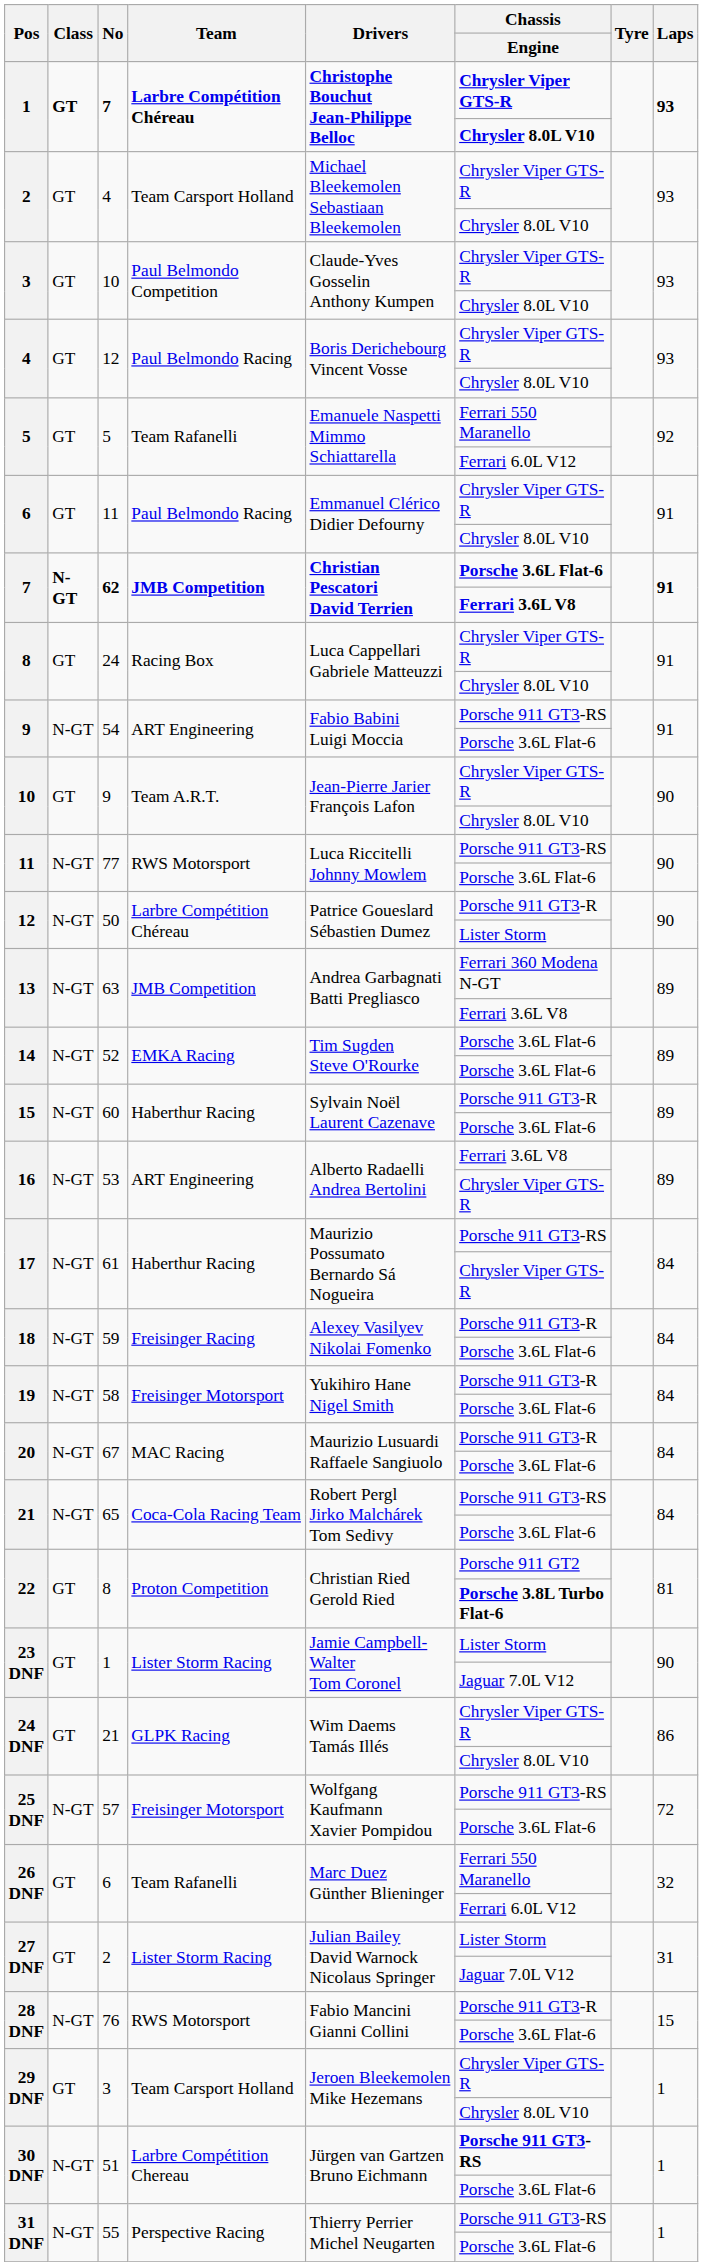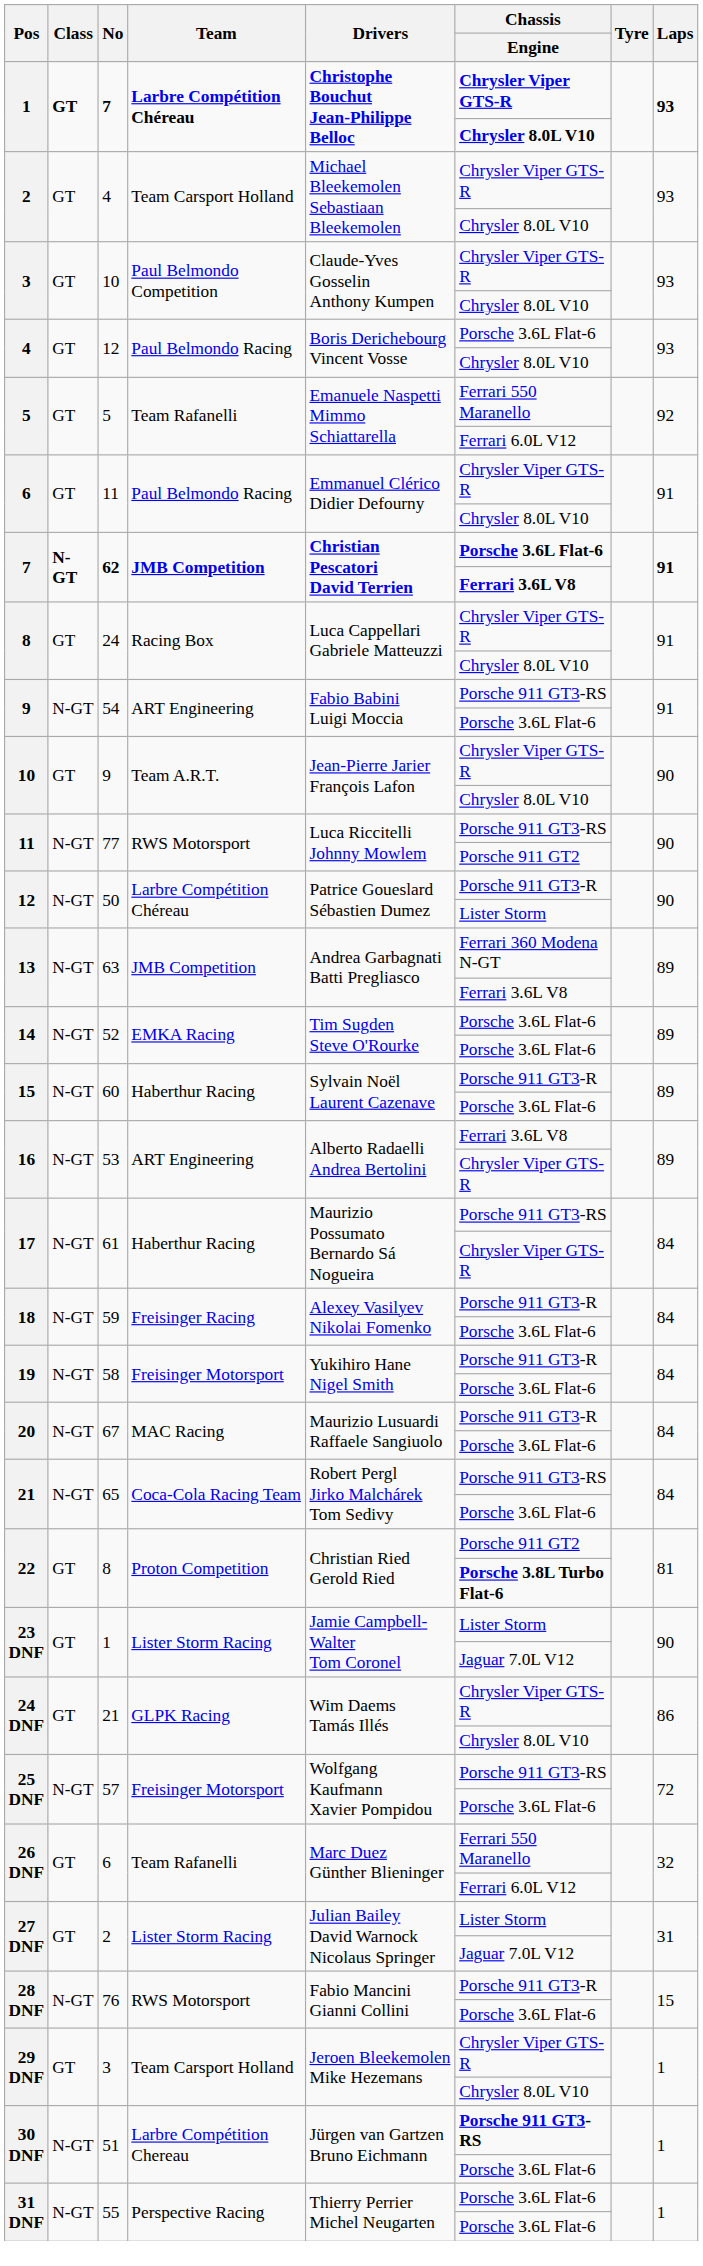row 9 | Chassis / Engine: Chrysler Viper GTS-R -> Porsche 3.6L Flat-6
row 24 | Chassis / Engine: Porsche 3.6L Flat-6 -> Porsche 911 GT2
row 63 | Chassis / Engine: Porsche 911 GT3-RS -> Porsche 3.6L Flat-6
